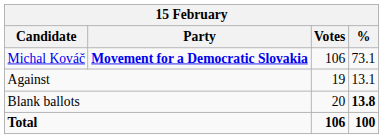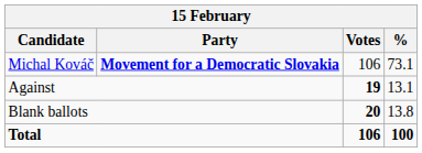Against | Votes: normal -> bold
Blank ballots | Votes: normal -> bold
Blank ballots | %: bold -> normal
